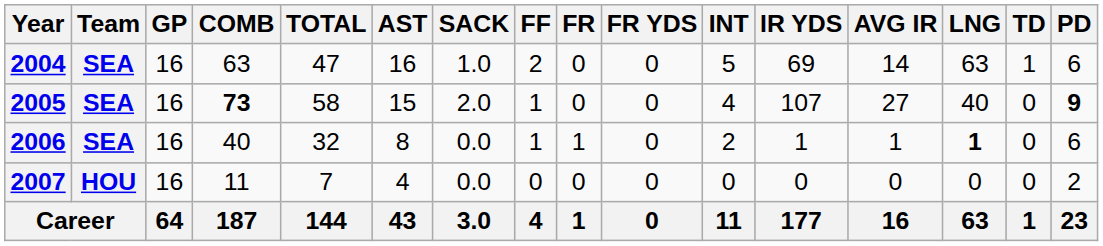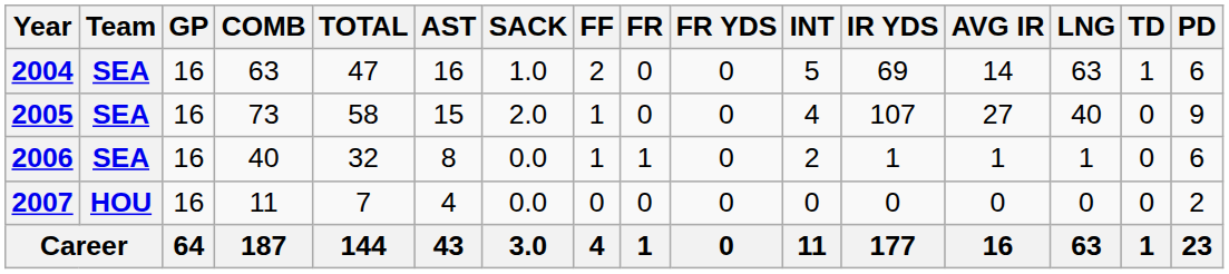2005 | COMB: bold -> normal
2005 | PD: bold -> normal
2006 | LNG: bold -> normal
